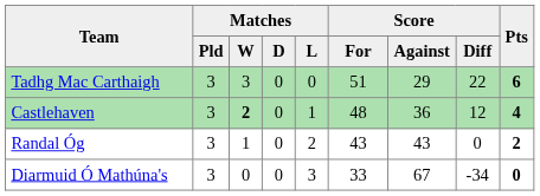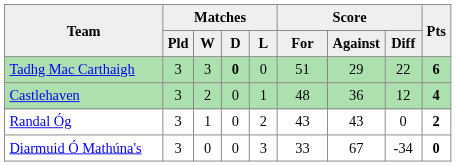Tadhg Mac Carthaigh | Matches / D: normal -> bold
Castlehaven | Matches / W: bold -> normal
